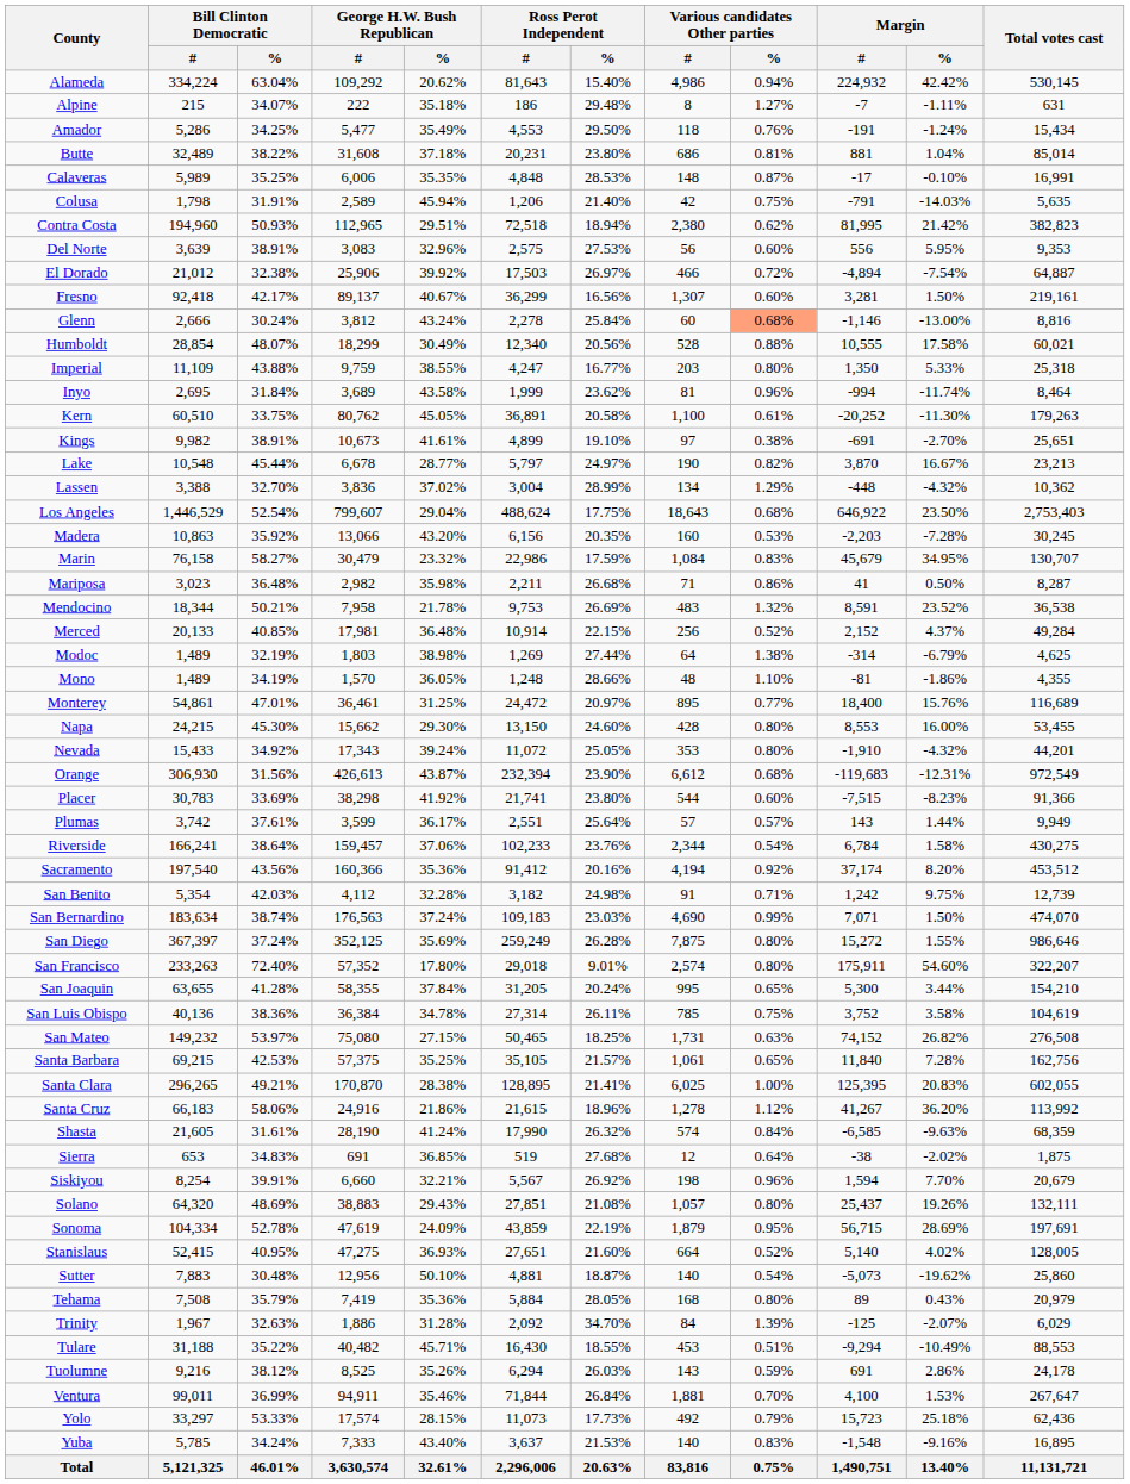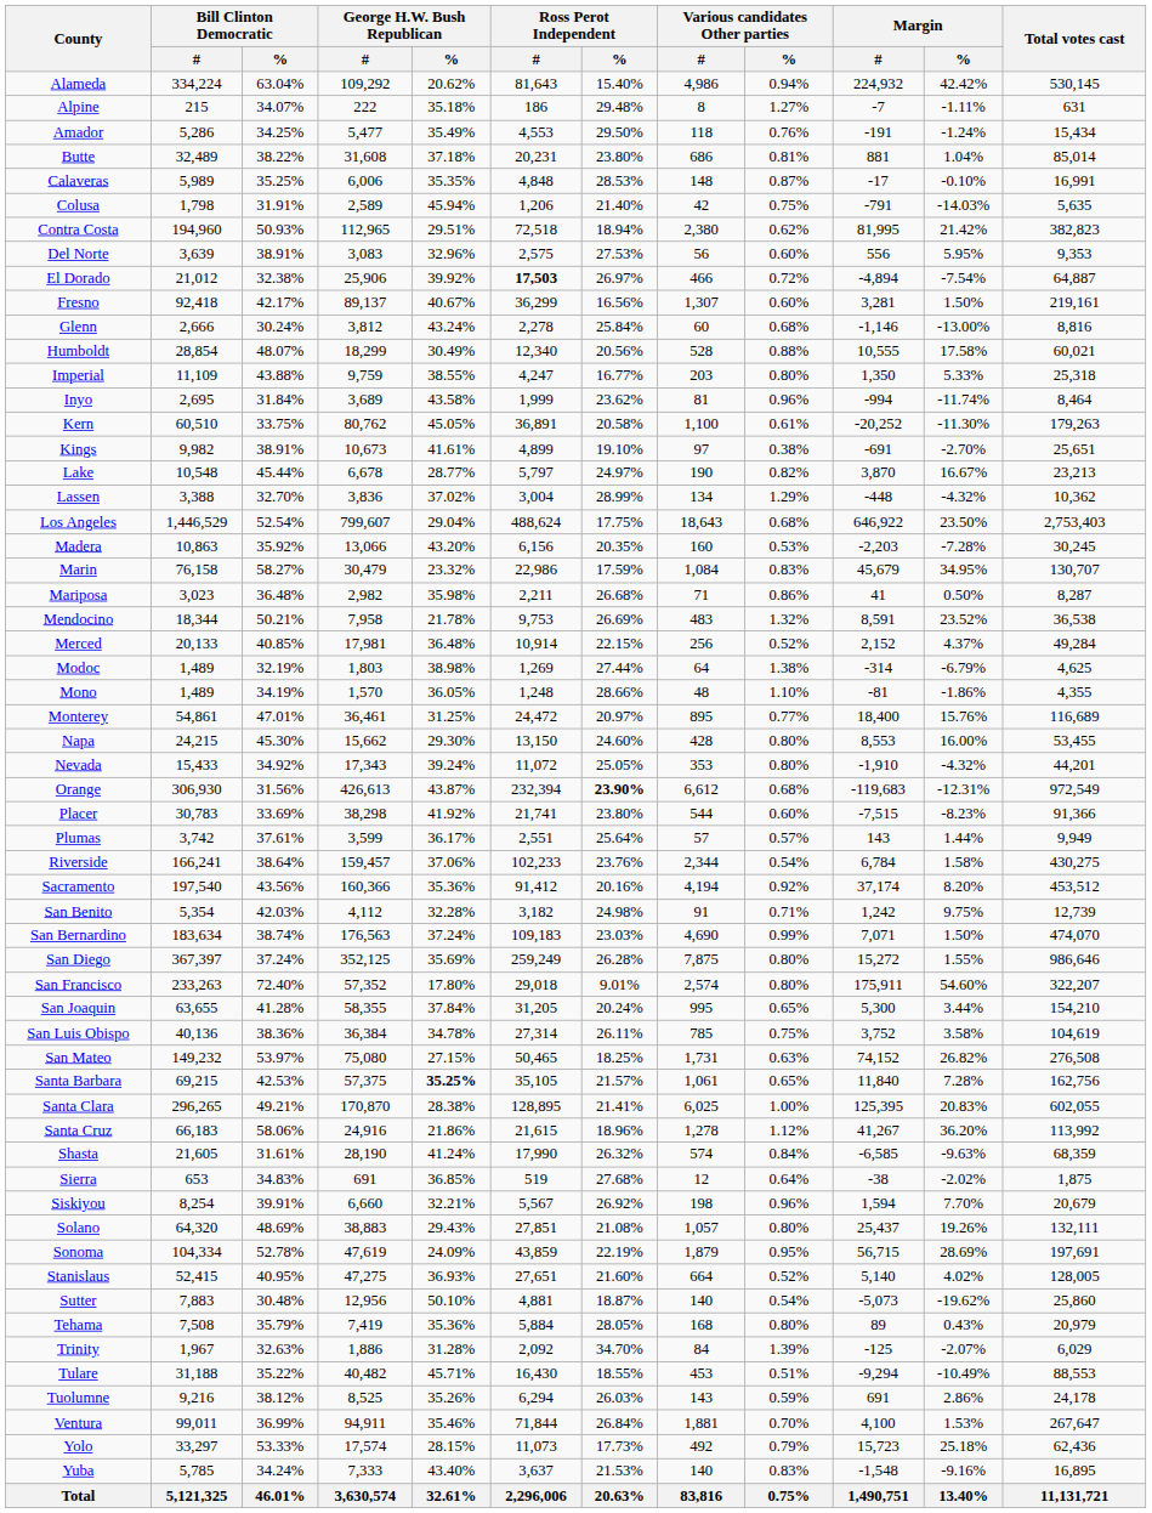El Dorado | Ross Perot Independent / #: normal -> bold
Glenn | Various candidates Other parties / %: lightsalmon background -> no background
Orange | Ross Perot Independent / %: normal -> bold
Santa Barbara | George H.W. Bush Republican / %: normal -> bold
